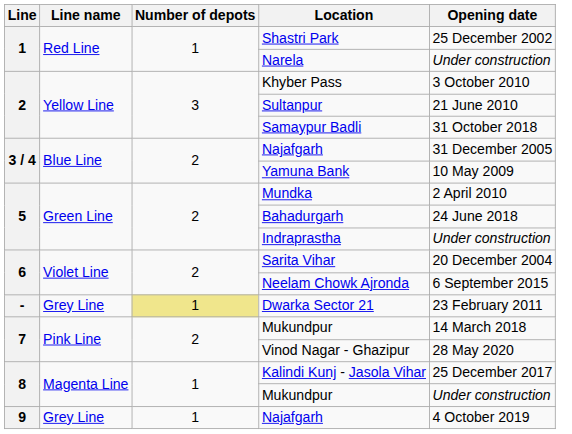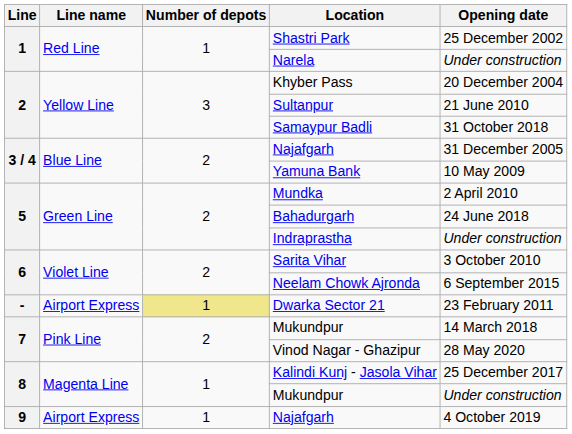Khyber Pass | Opening date: 3 October 2010 -> 20 December 2004
Sarita Vihar | Opening date: 20 December 2004 -> 3 October 2010
Dwarka Sector 21 | Line name: Grey Line -> Airport Express
9 / Najafgarh | Line name: Grey Line -> Airport Express
